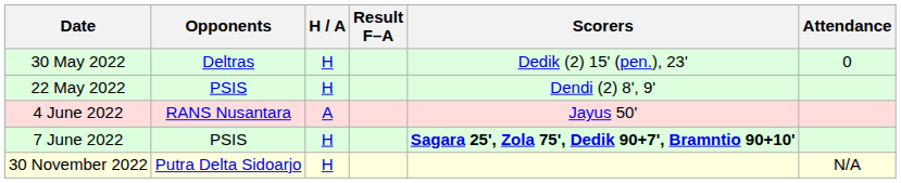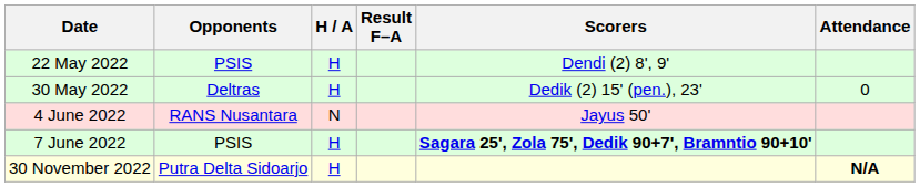rows swapped: 22 May 2022 <-> 30 May 2022
4 June 2022 | H / A: A -> N
30 November 2022 | Attendance: normal -> bold
